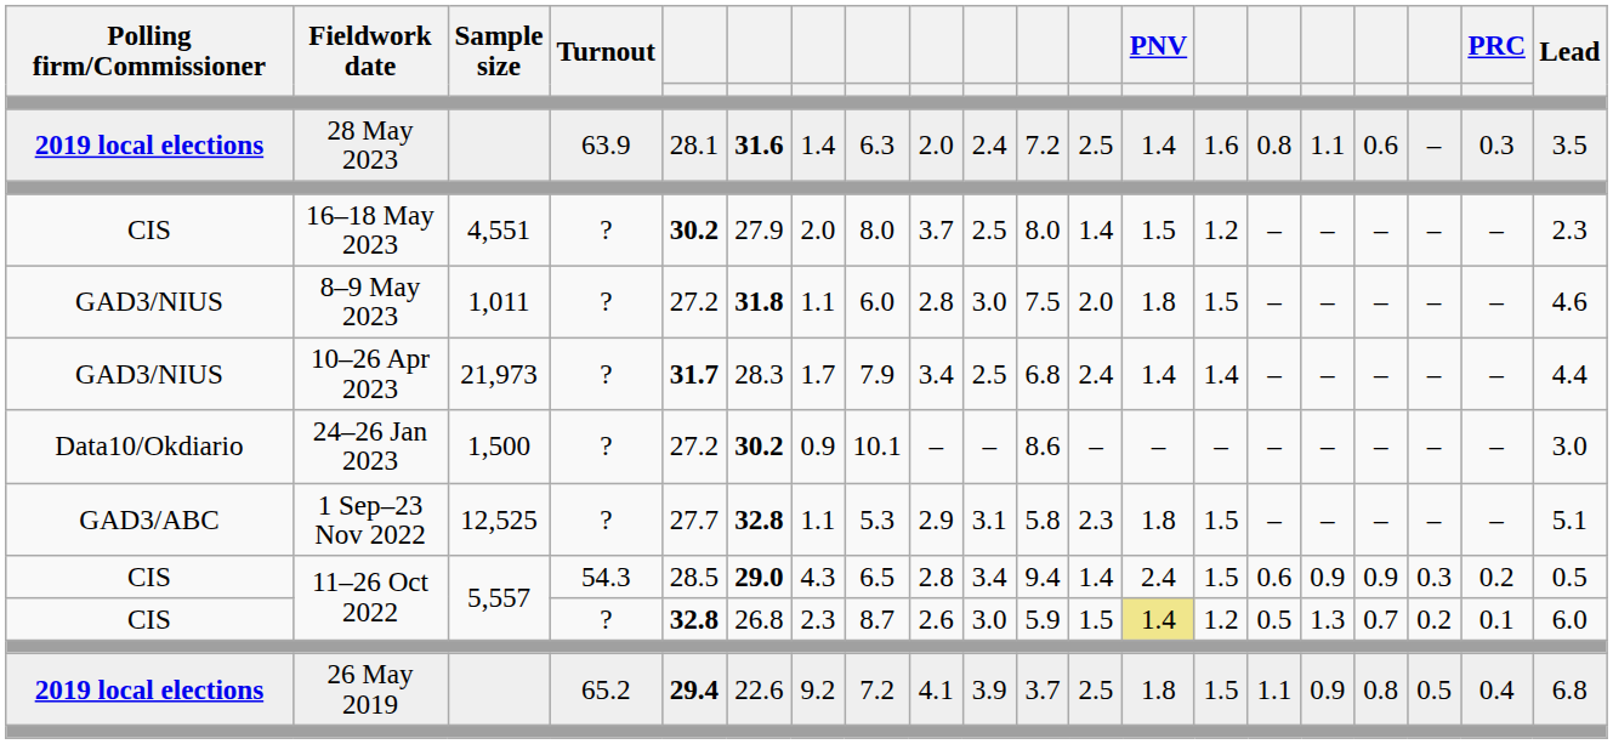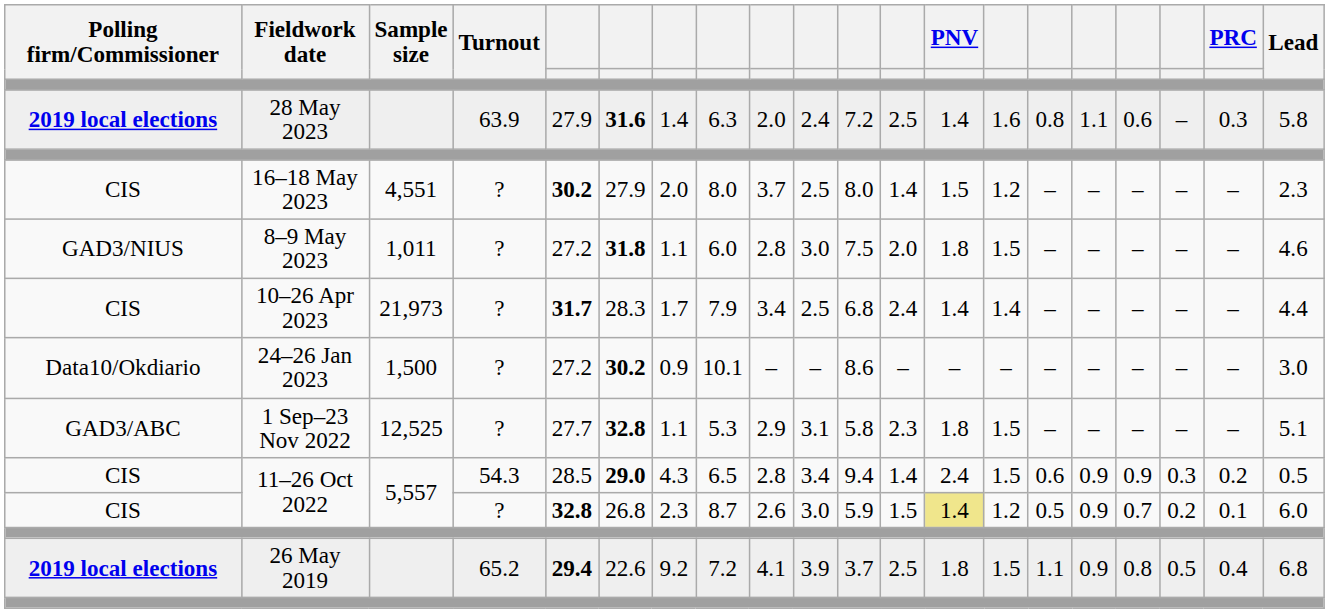28 May 2023 | column 5: 28.1 -> 27.9
28 May 2023 | Lead: 3.5 -> 5.8
10–26 Apr 2023 | Polling firm/Commissioner: GAD3/NIUS -> CIS
11–26 Oct 2022 / ? | column 16: 1.3 -> 0.9
